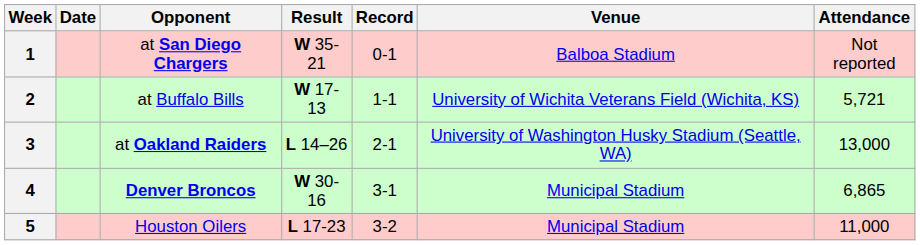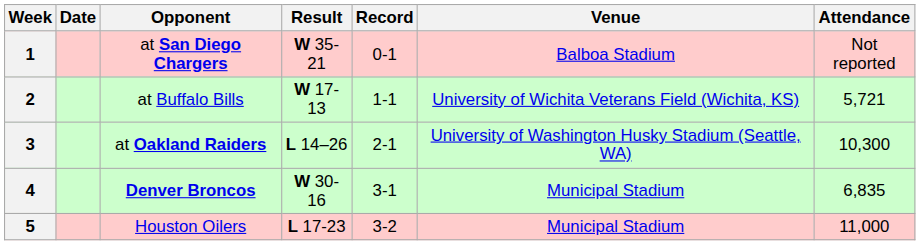3 | Attendance: 13,000 -> 10,300
4 | Attendance: 6,865 -> 6,835
